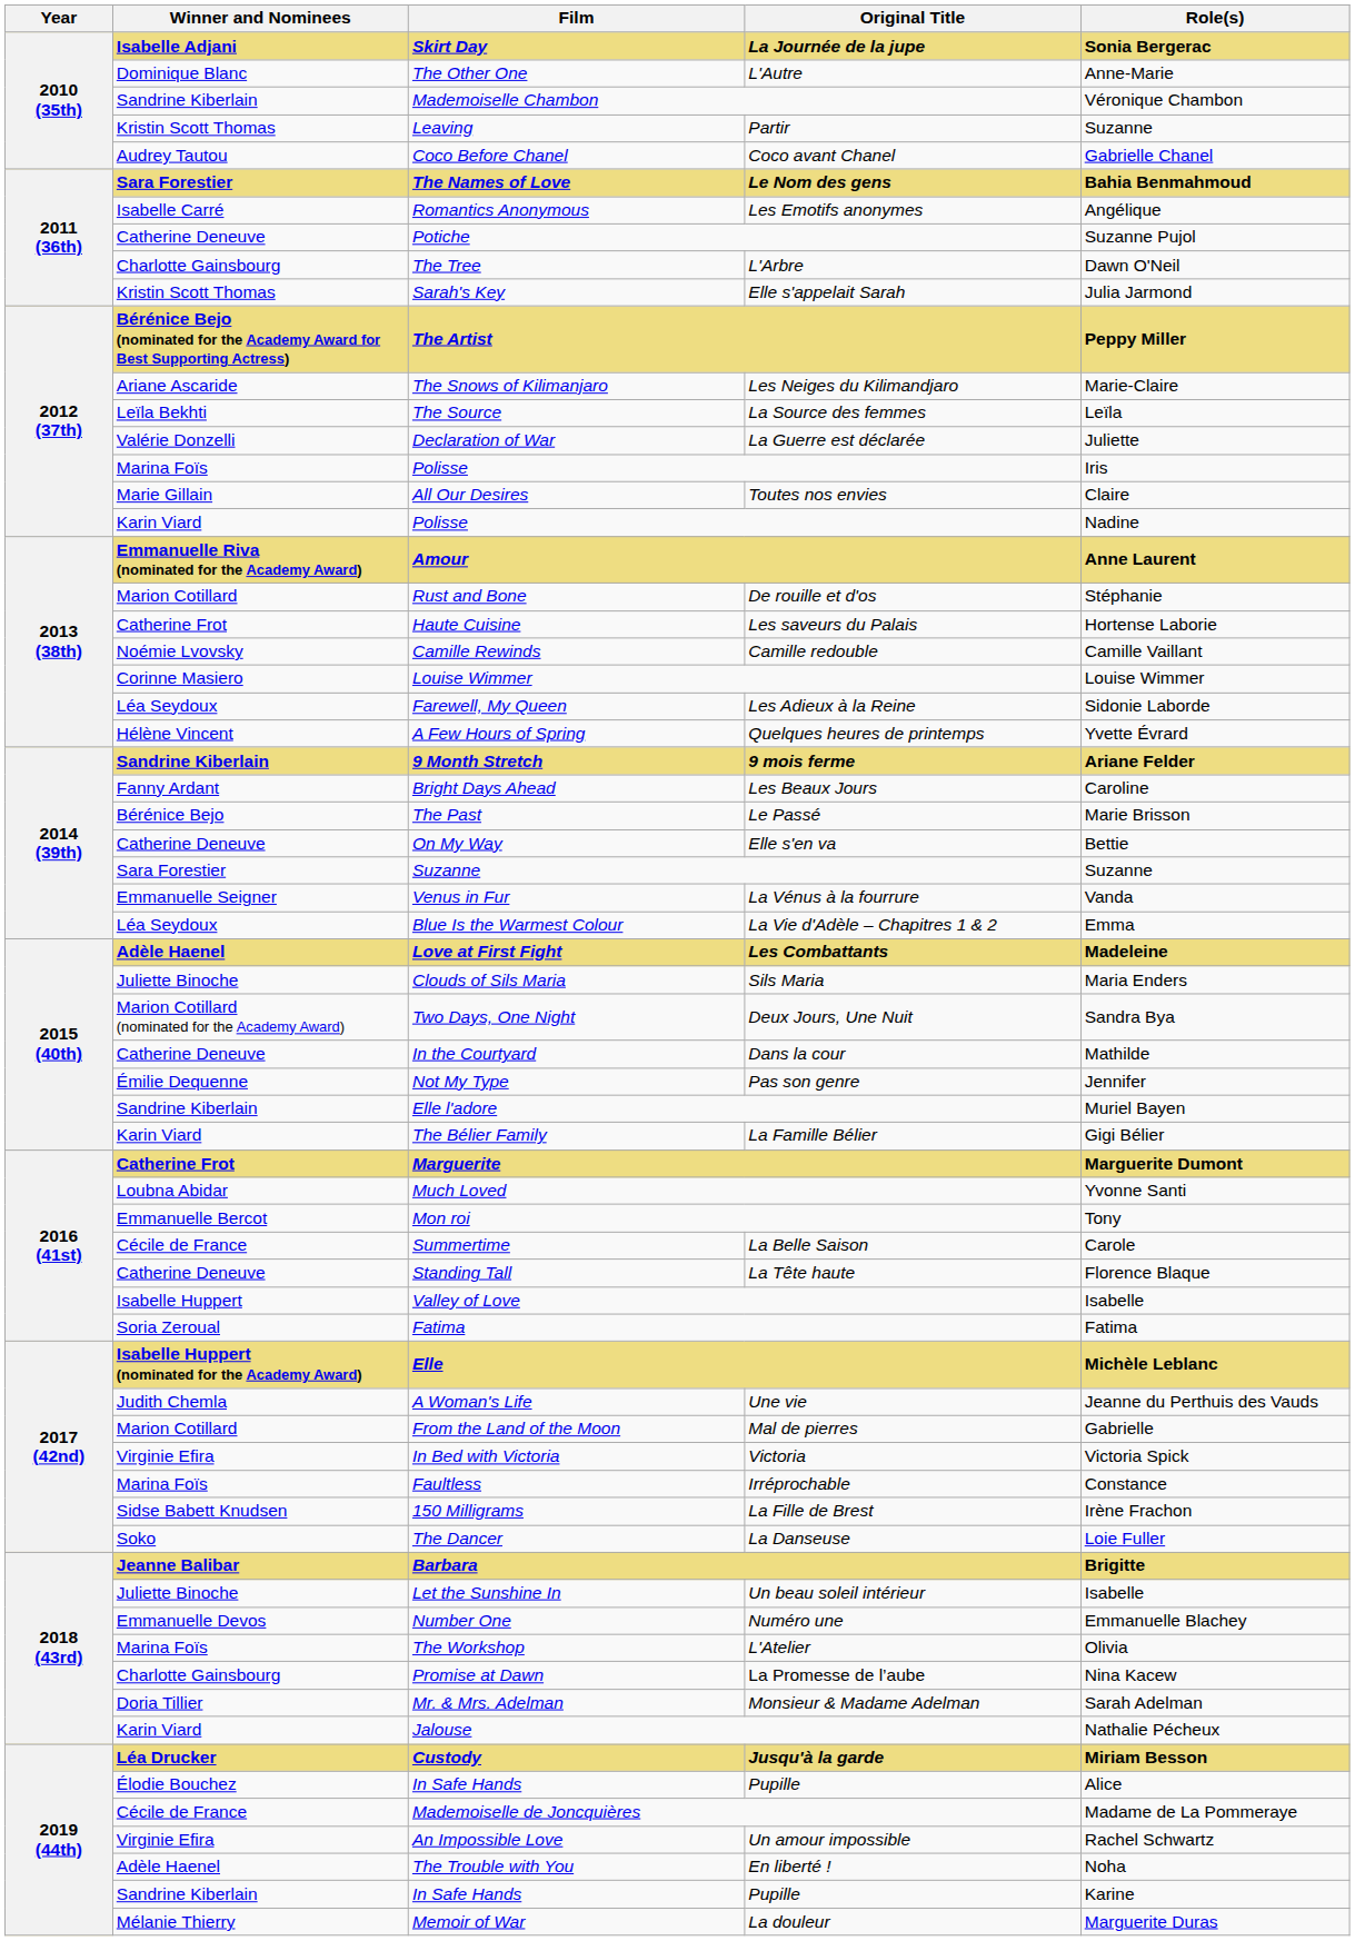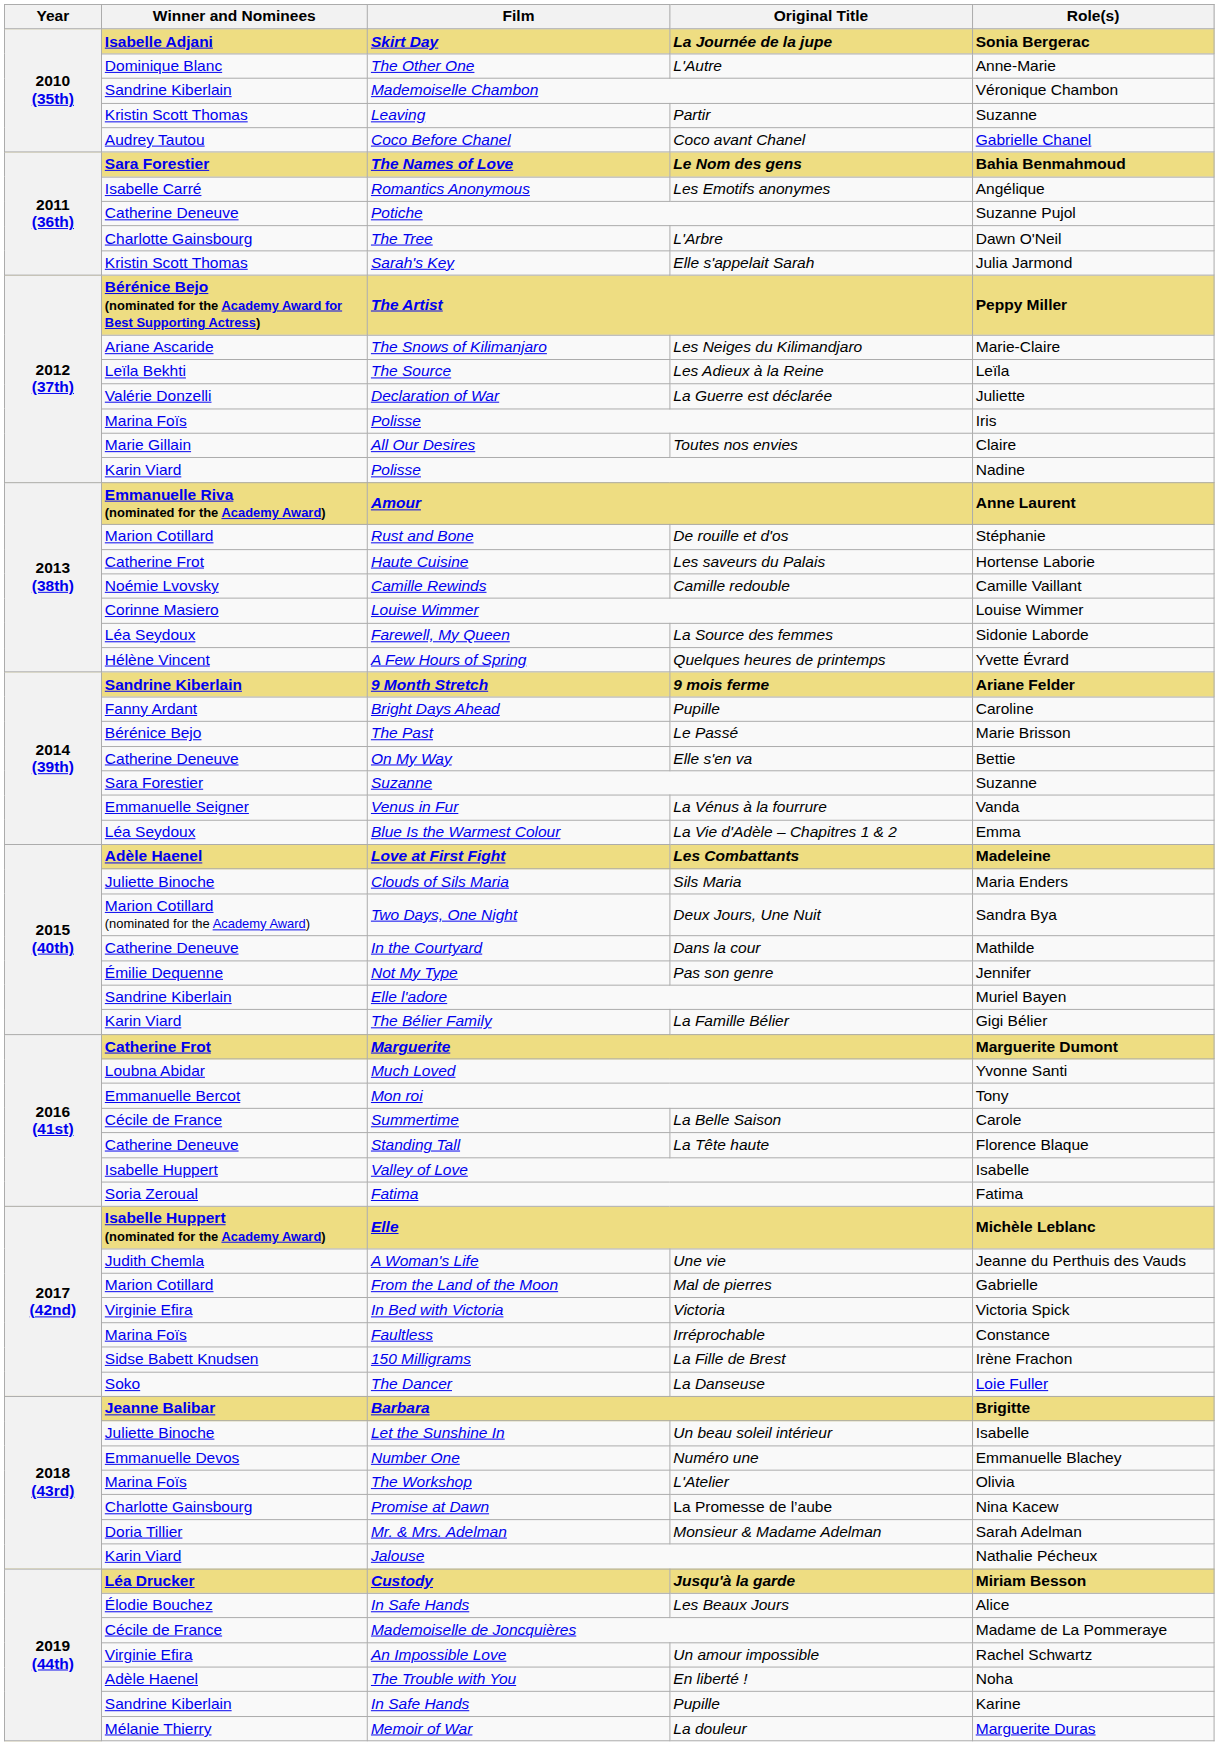The Source | Original Title: La Source des femmes -> Les Adieux à la Reine
Farewell, My Queen | Original Title: Les Adieux à la Reine -> La Source des femmes
Bright Days Ahead | Original Title: Les Beaux Jours -> Pupille
Élodie Bouchez / In Safe Hands | Original Title: Pupille -> Les Beaux Jours
